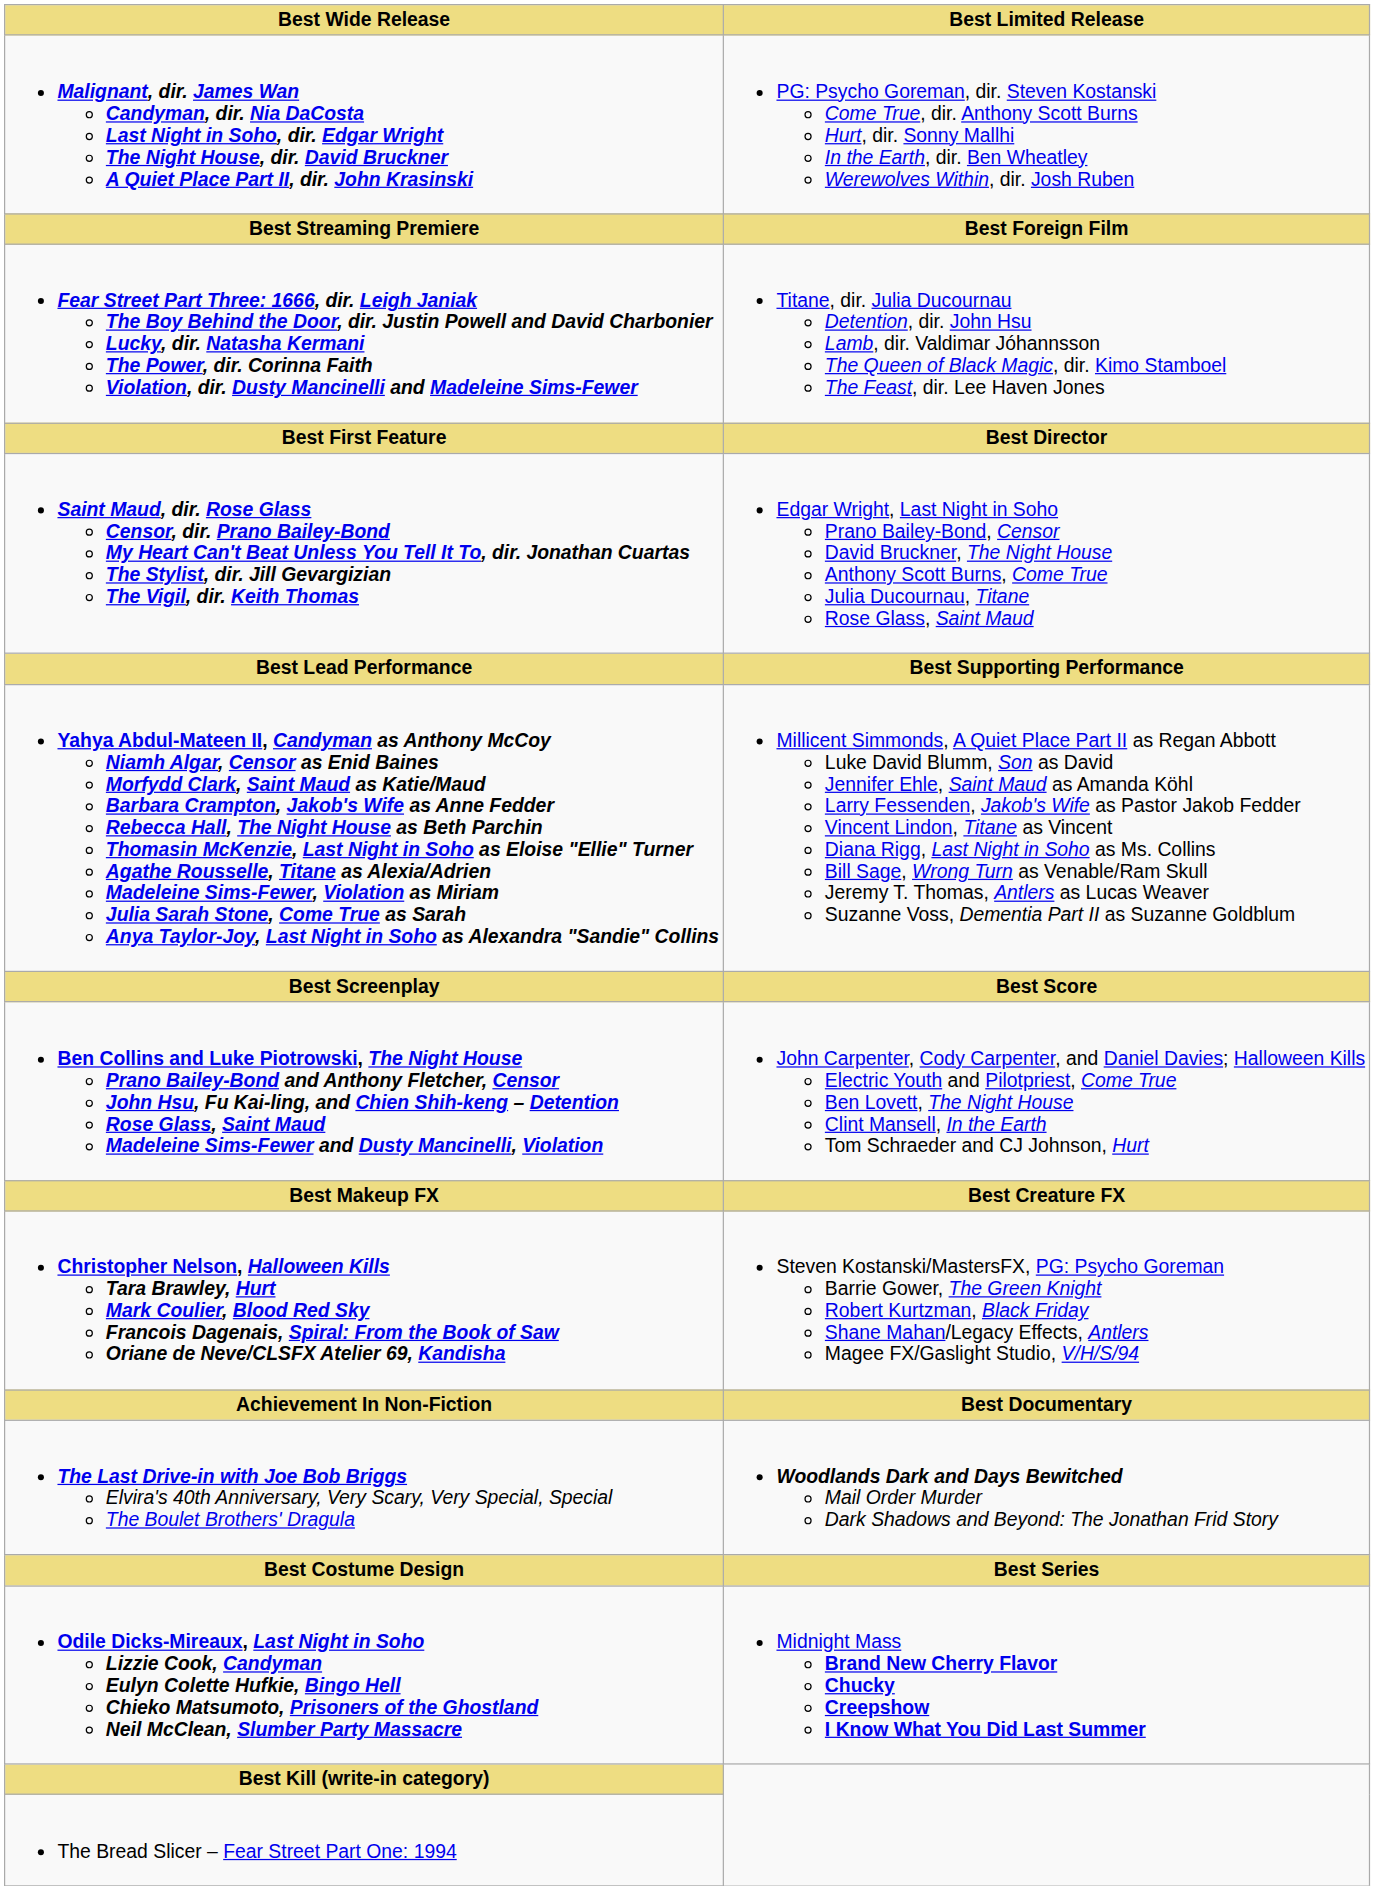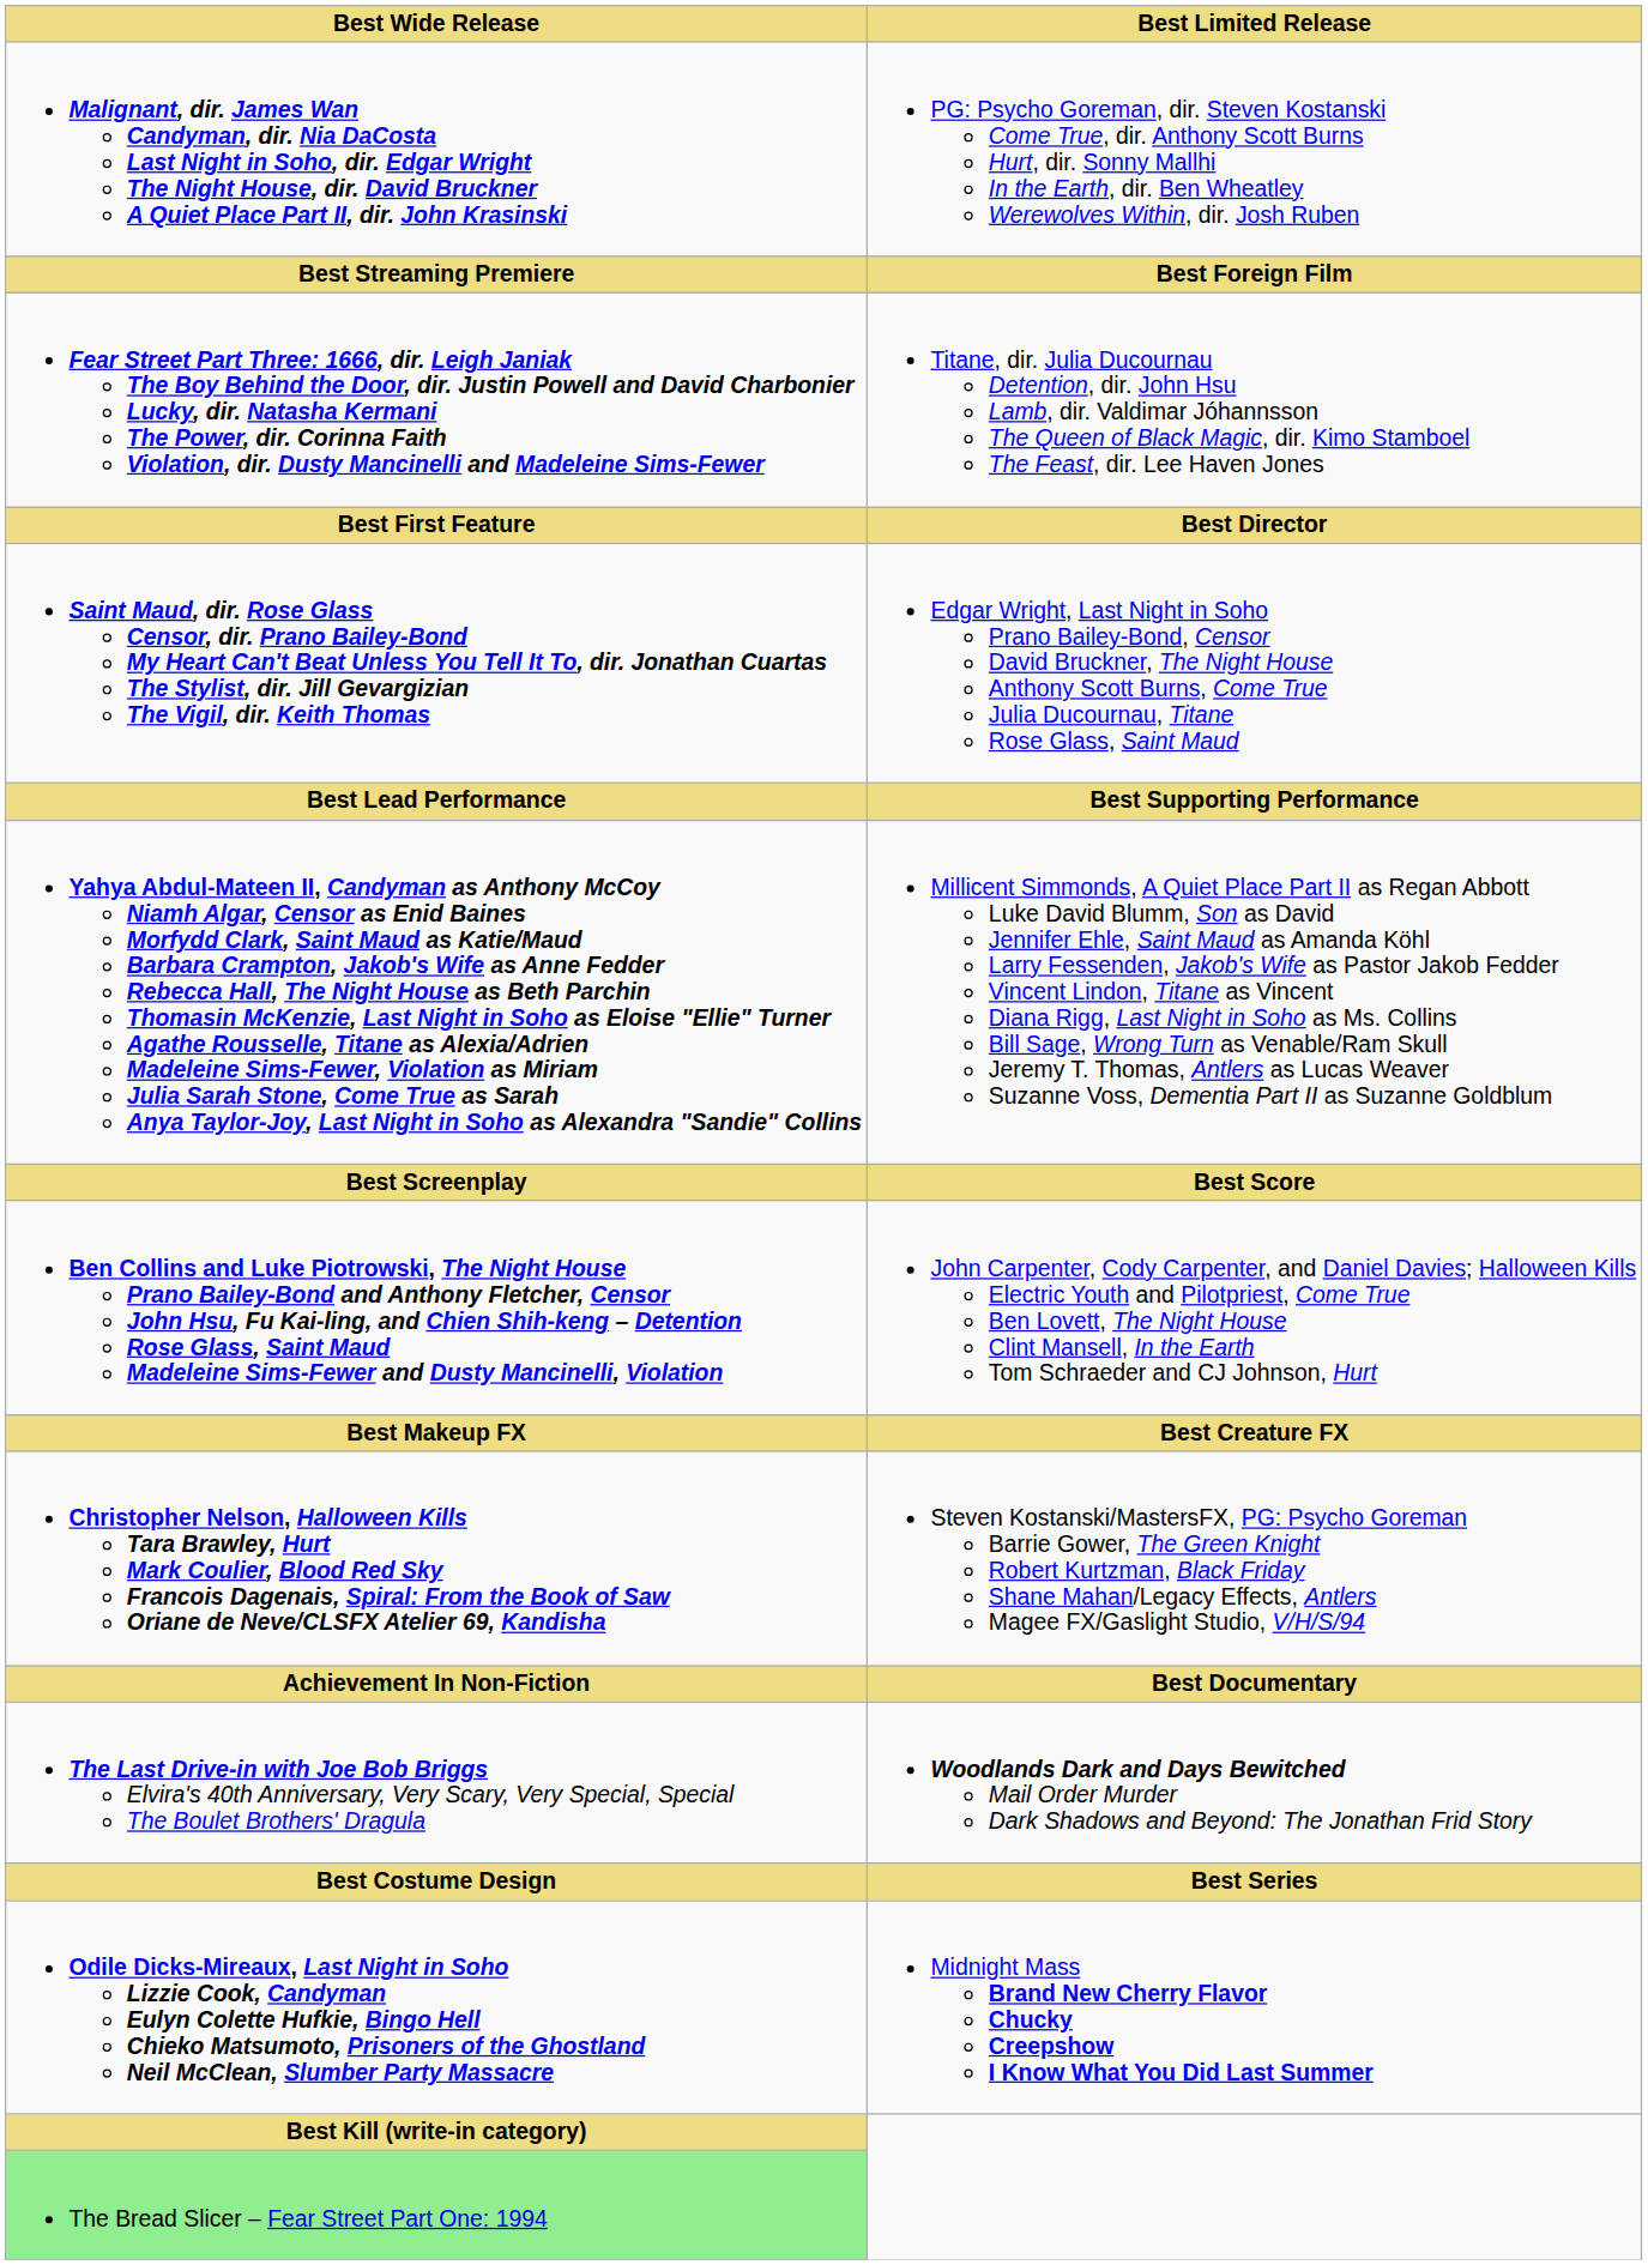The Bread Slicer – Fear Street Part One: 1994 | Best Wide Release: no background -> lightgreen background
